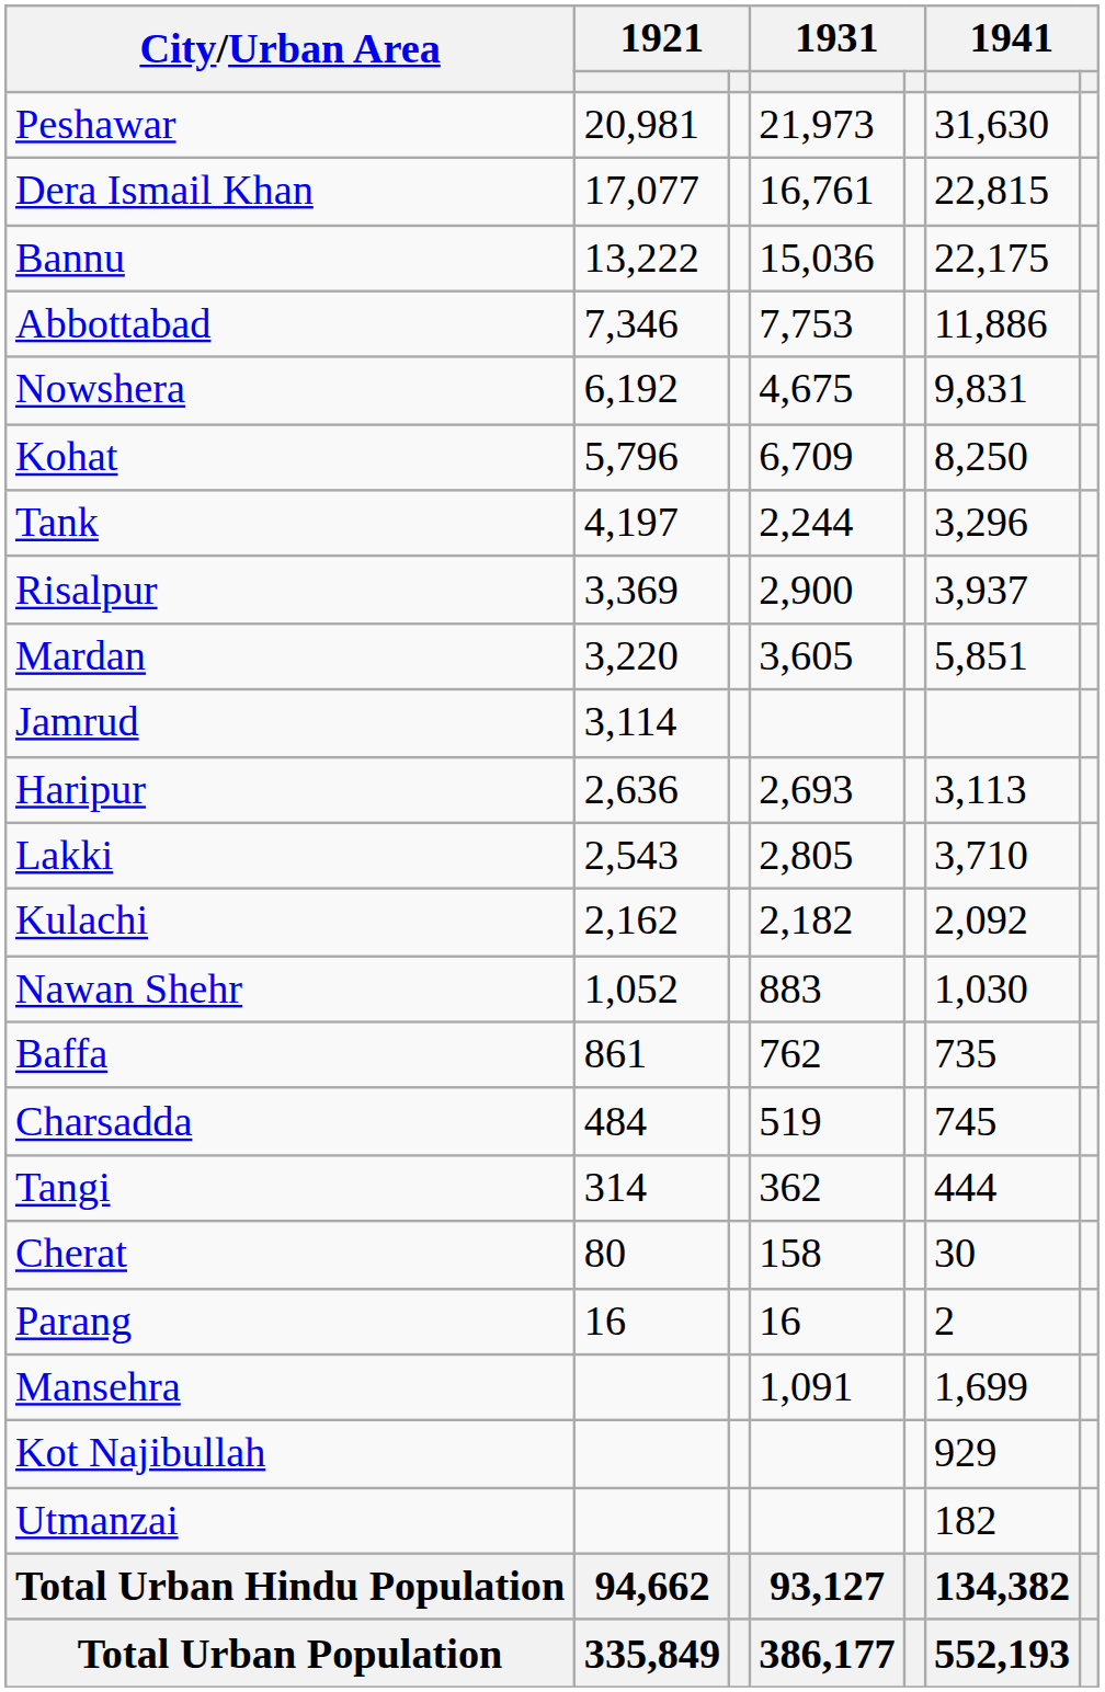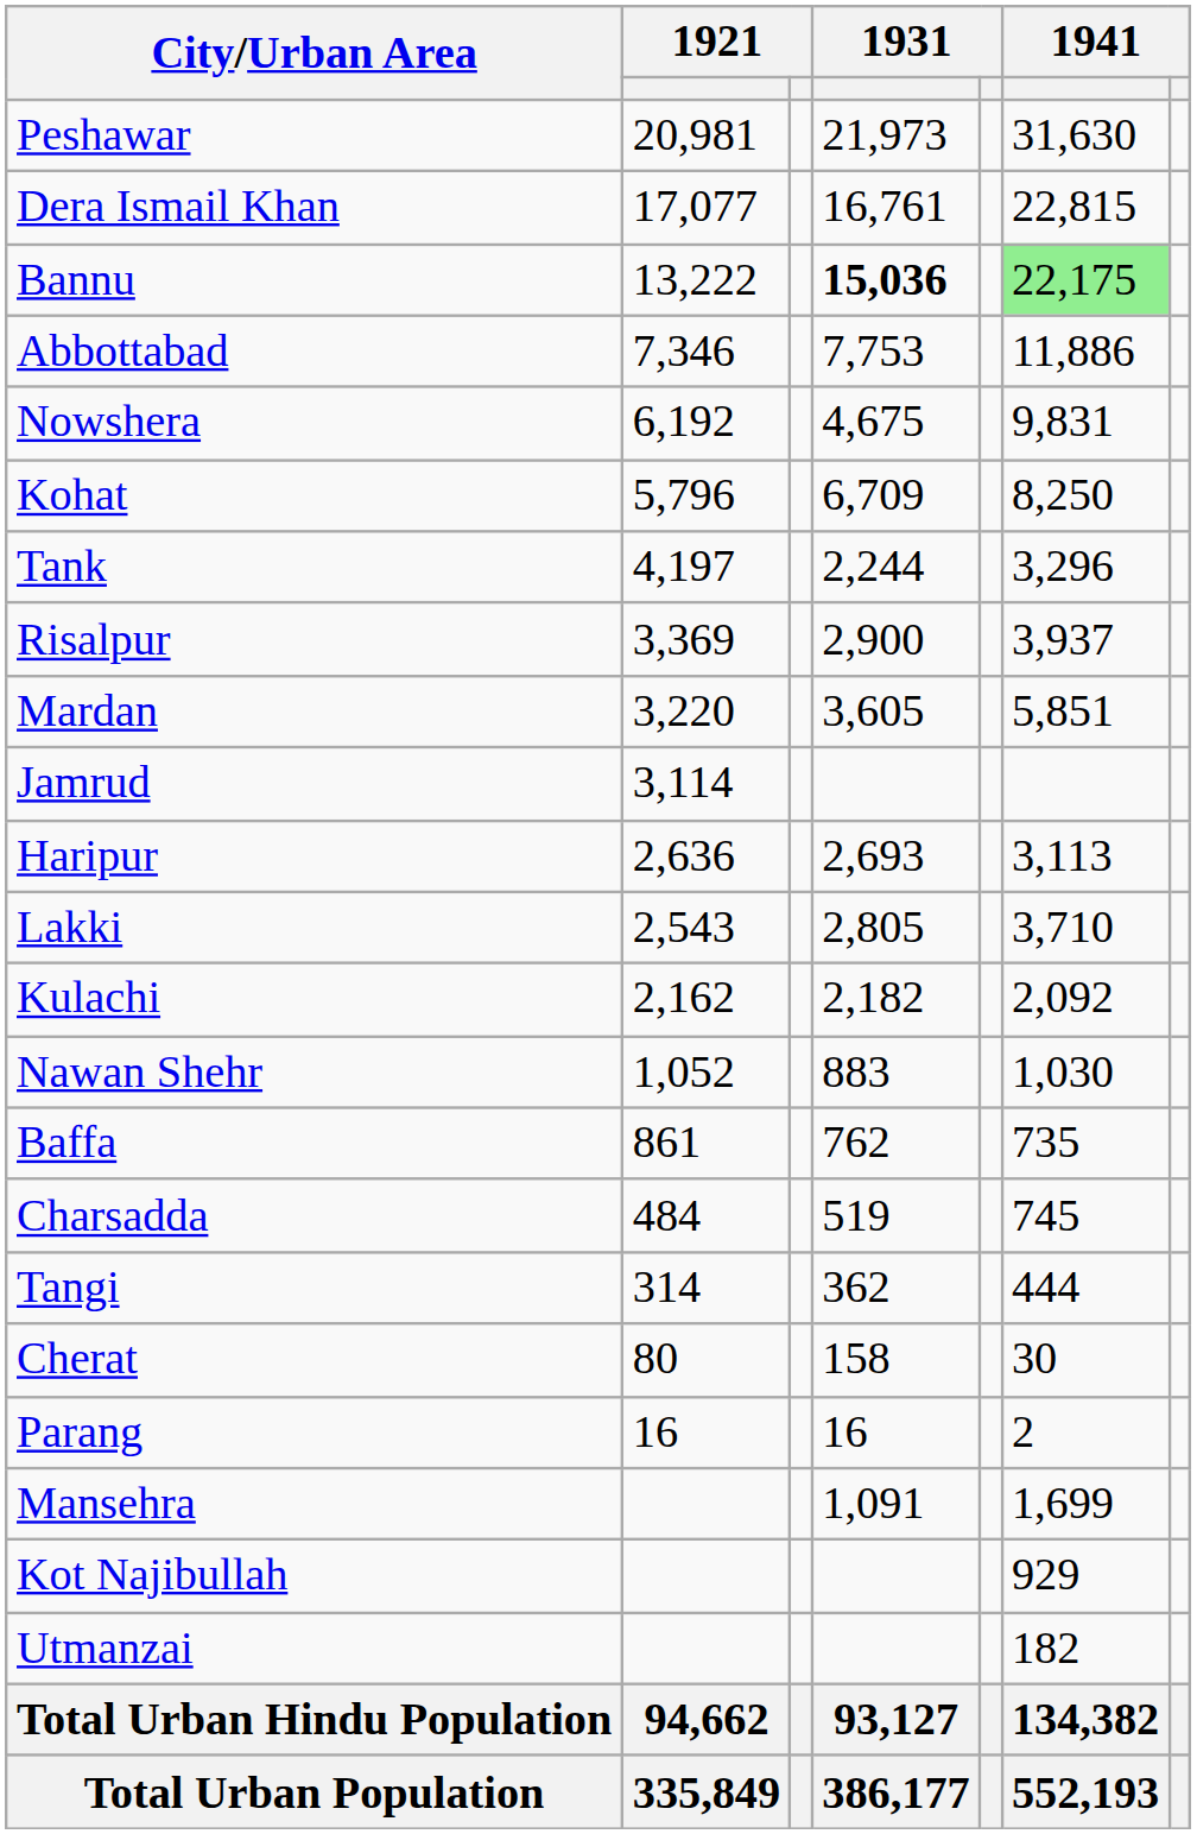Bannu | column 4: normal -> bold
Bannu | column 6: no background -> lightgreen background
